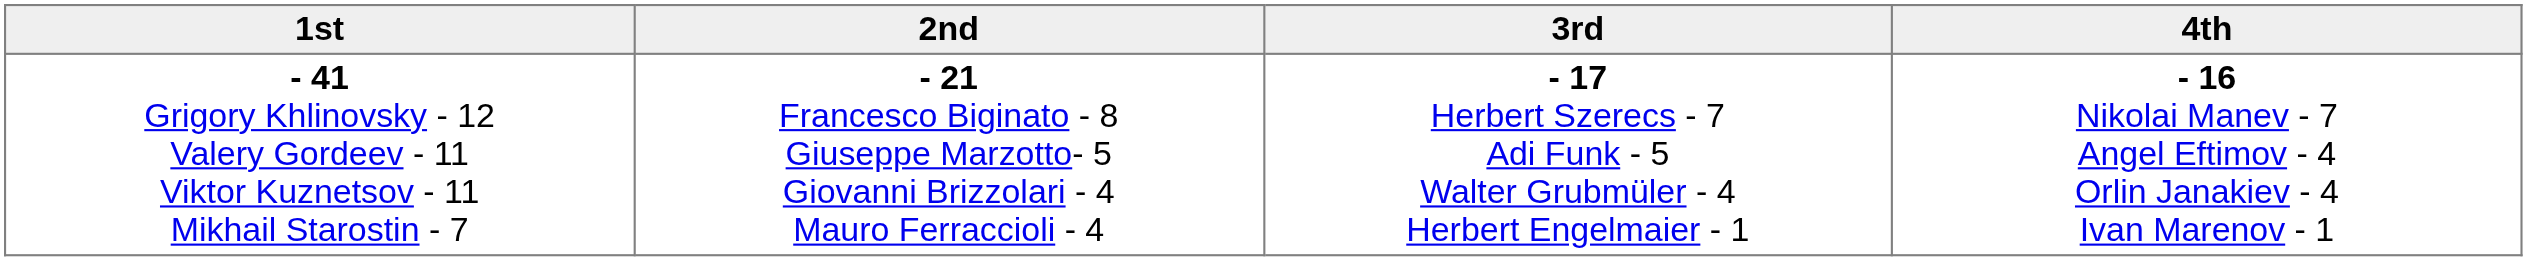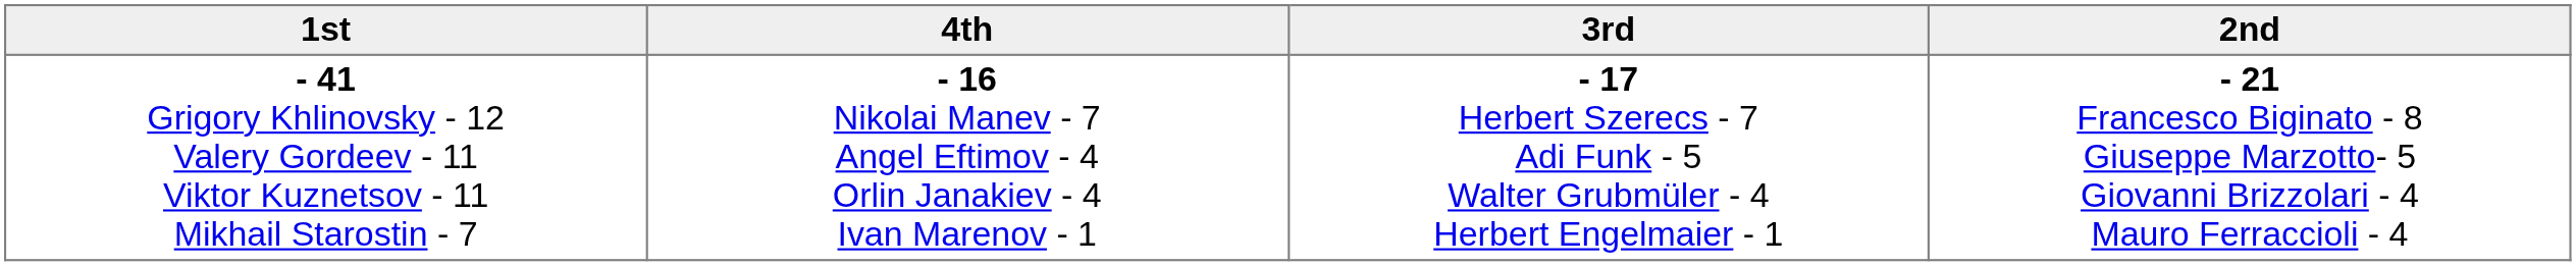columns swapped: 2nd <-> 4th
